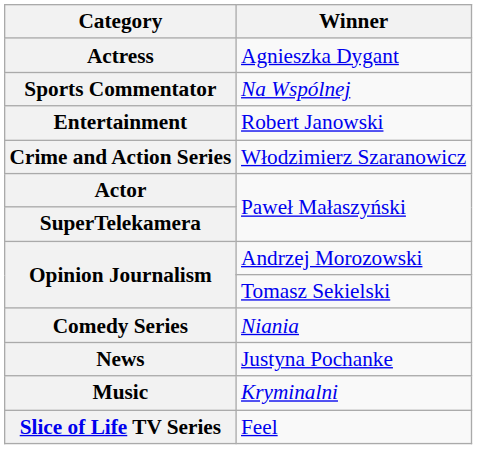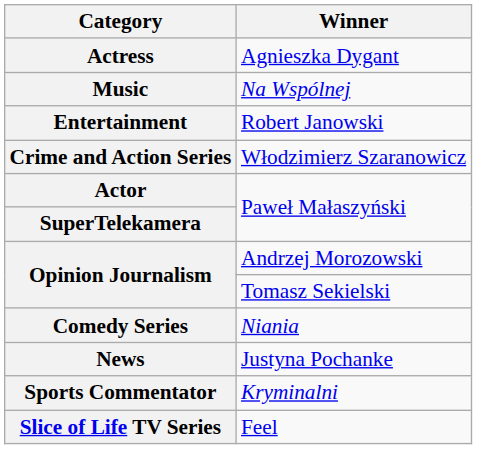row 3 | Category: Sports Commentator -> Music
row 12 | Category: Music -> Sports Commentator
